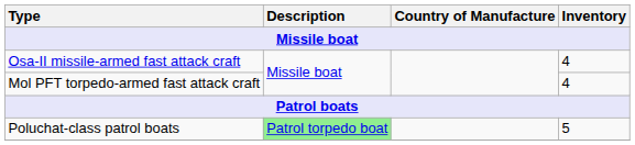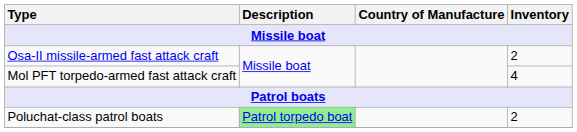Osa-II missile-armed fast attack craft | Inventory: 4 -> 2
Poluchat-class patrol boats | Inventory: 5 -> 2
